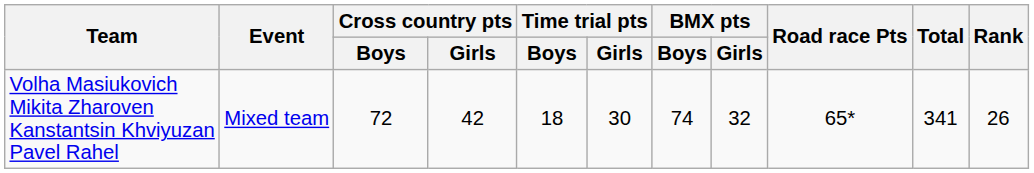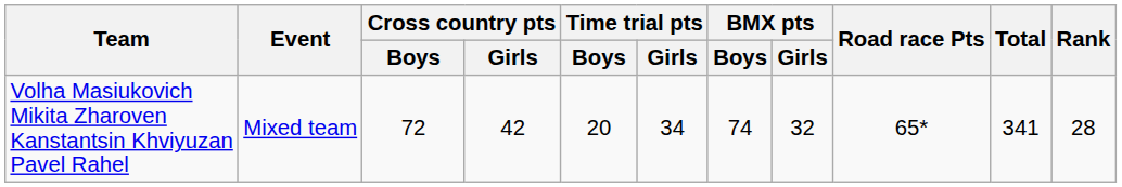row 3 | Time trial pts / Boys: 18 -> 20
row 3 | Time trial pts / Girls: 30 -> 34
row 3 | Rank: 26 -> 28
